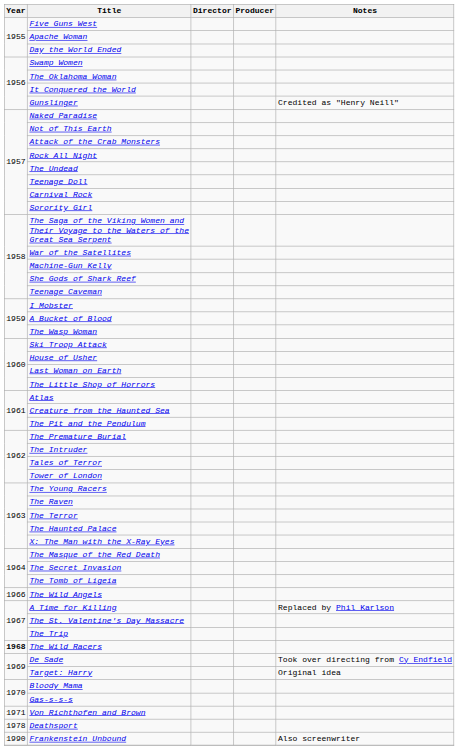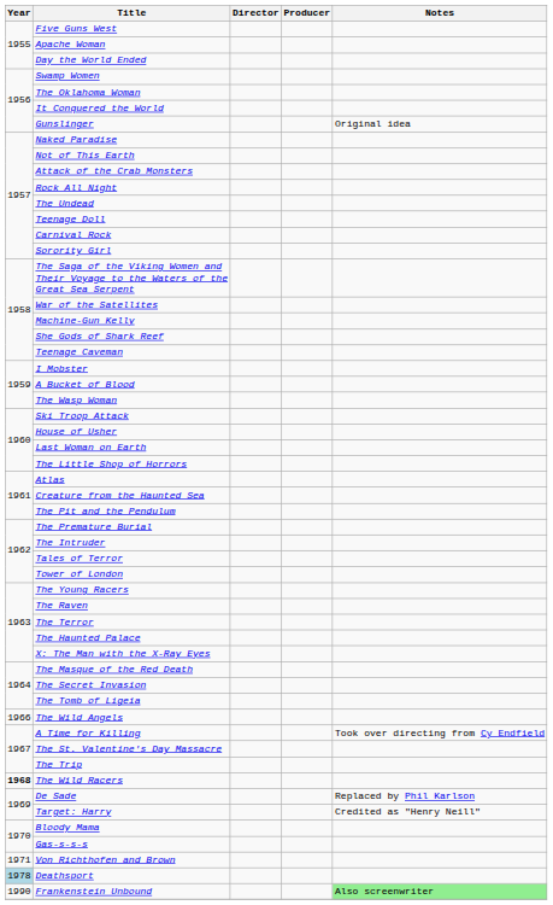Gunslinger | Notes: Credited as "Henry Neill" -> Original idea
A Time for Killing | Notes: Replaced by Phil Karlson -> Took over directing from Cy Endfield
De Sade | Notes: Took over directing from Cy Endfield -> Replaced by Phil Karlson
Target: Harry | Notes: Original idea -> Credited as "Henry Neill"
Deathsport | Year: no background -> lightblue background
Frankenstein Unbound | Notes: no background -> lightgreen background
